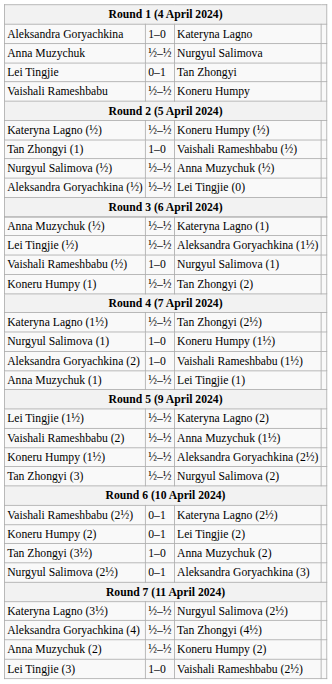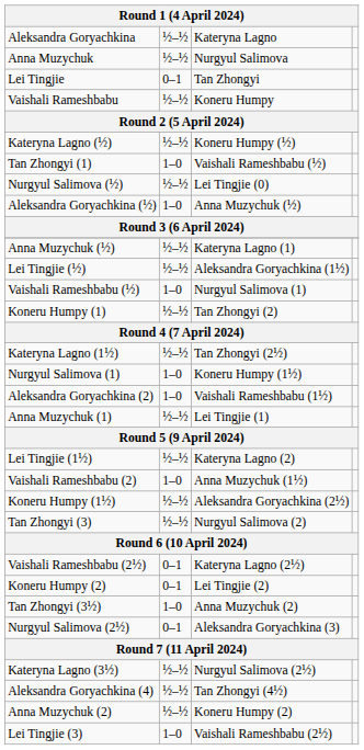Aleksandra Goryachkina | column 2: 1–0 -> ½–½
Nurgyul Salimova (½) | column 3: Anna Muzychuk (½) -> Lei Tingjie (0)
Aleksandra Goryachkina (½) | column 2: ½–½ -> 1–0
Aleksandra Goryachkina (½) | column 3: Lei Tingjie (0) -> Anna Muzychuk (½)
Vaishali Rameshbabu (2) | column 2: ½–½ -> 1–0
